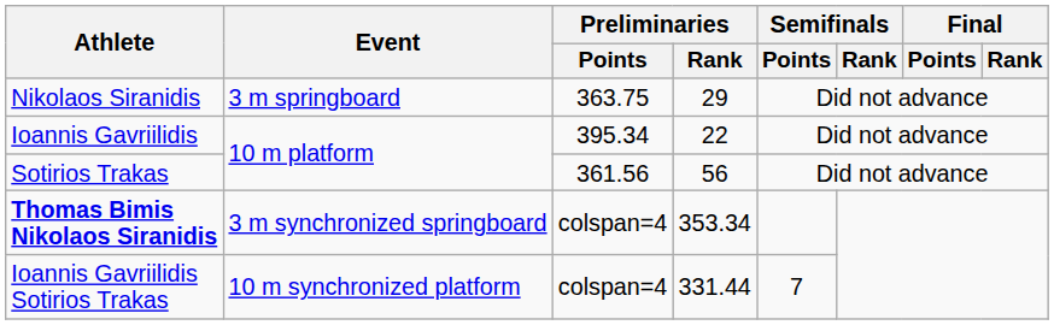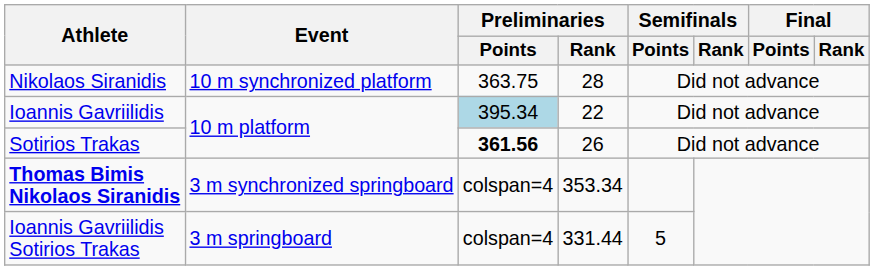Nikolaos Siranidis | Event: 3 m springboard -> 10 m synchronized platform
Nikolaos Siranidis | Preliminaries / Rank: 29 -> 28
Ioannis Gavriilidis | Preliminaries / Points: no background -> lightblue background
Sotirios Trakas | Preliminaries / Points: normal -> bold
Sotirios Trakas | Preliminaries / Rank: 56 -> 26
Ioannis Gavriilidis Sotirios Trakas | Event: 10 m synchronized platform -> 3 m springboard
Ioannis Gavriilidis Sotirios Trakas | Semifinals / Points: 7 -> 5
